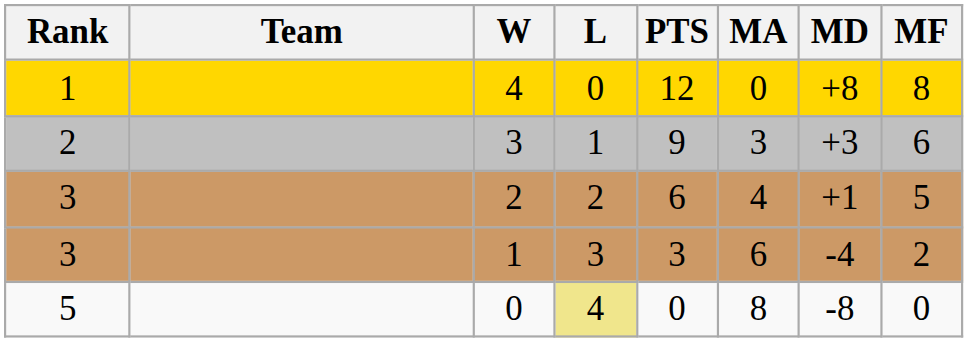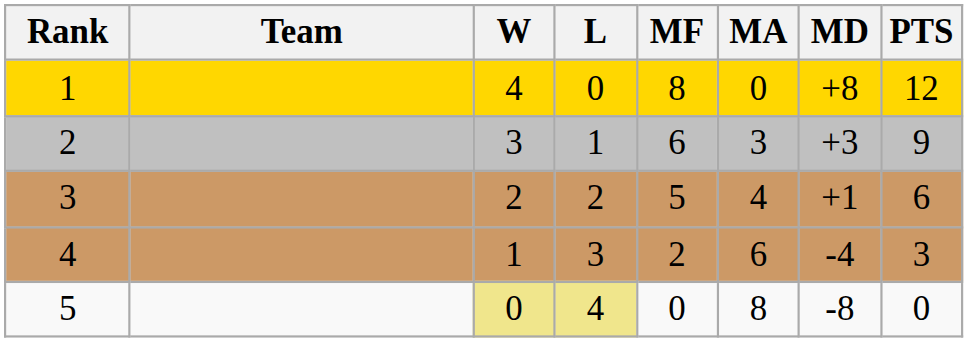columns swapped: MF <-> PTS
row 5 | Rank: 3 -> 4
row 6 | W: no background -> khaki background
